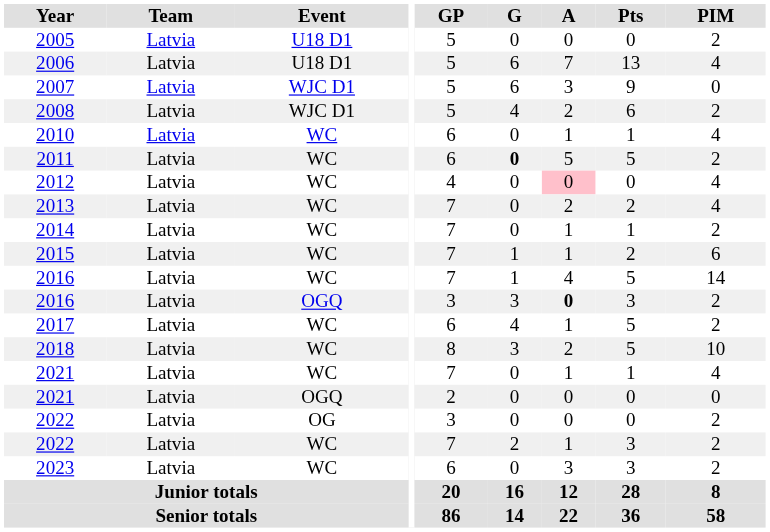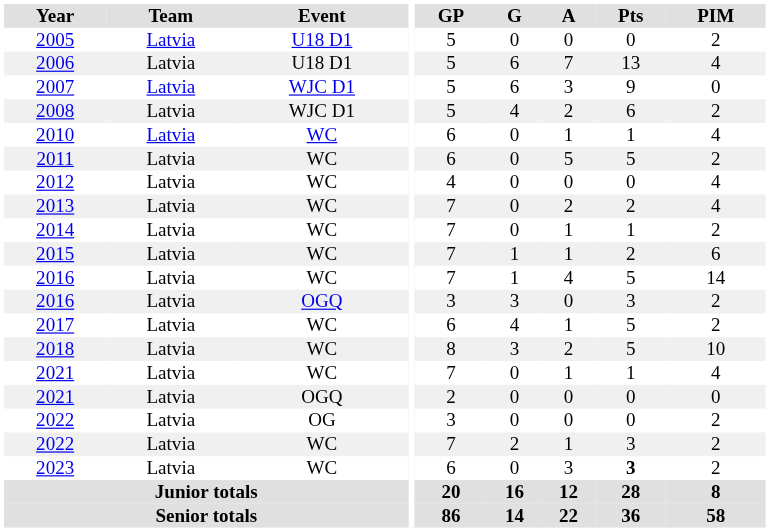2011 | G: bold -> normal
2012 | A: pink background -> no background
2016 / OGQ | A: bold -> normal
2023 | Pts: normal -> bold
